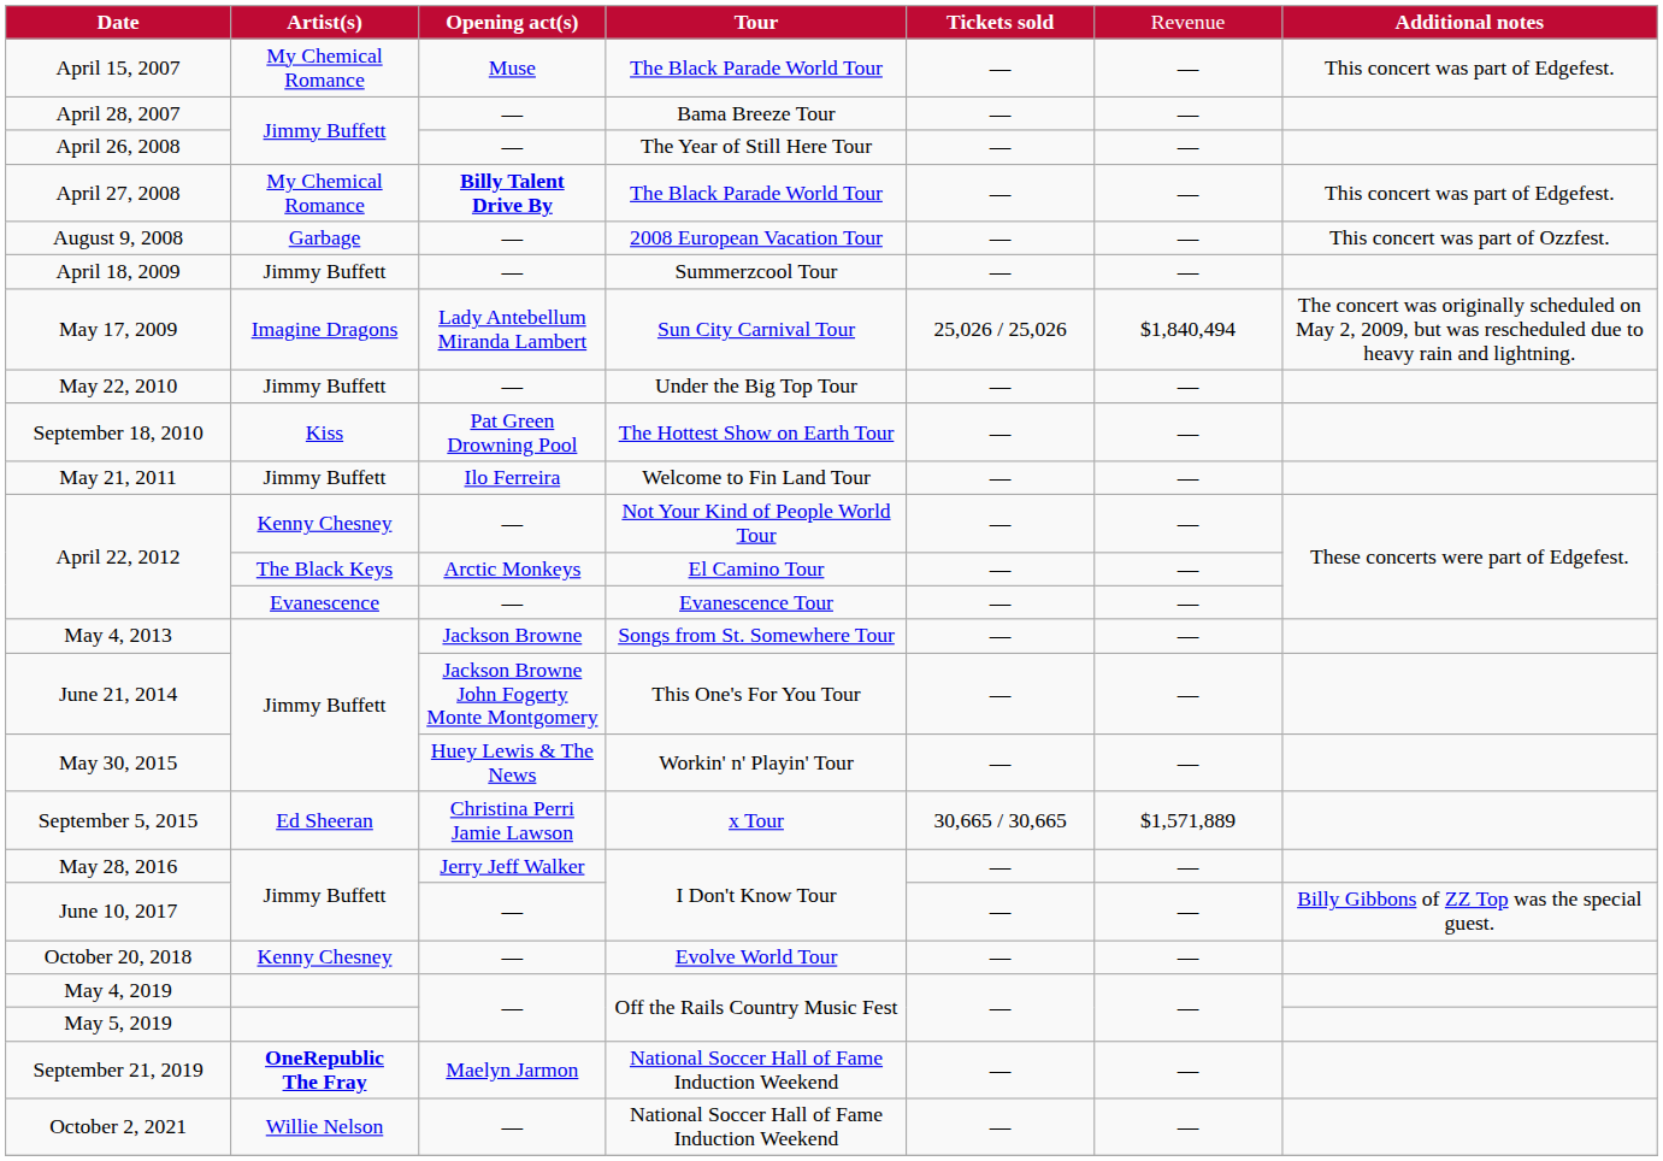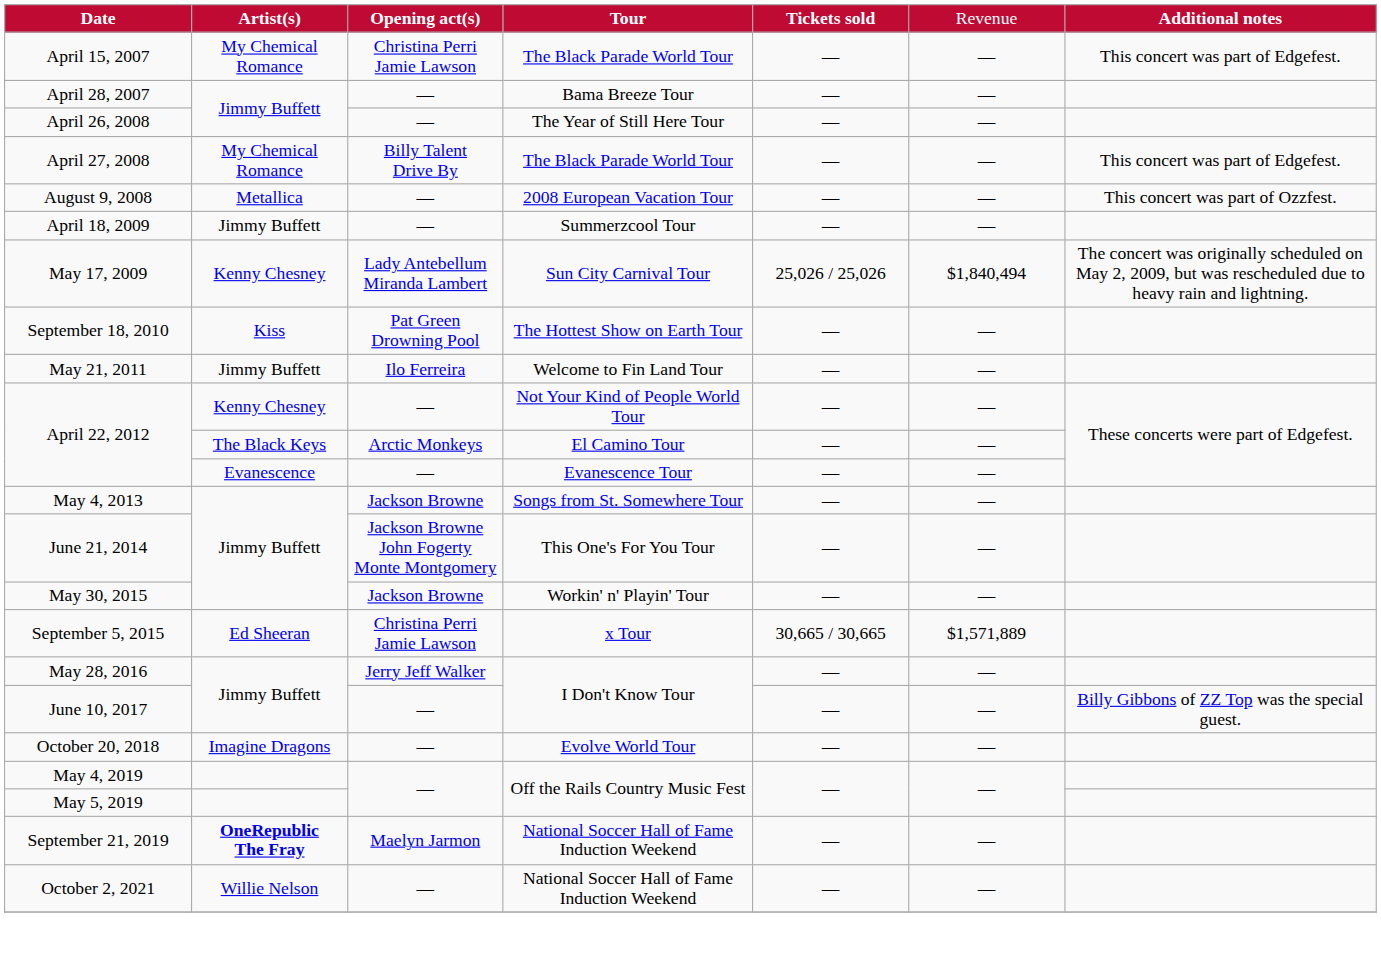April 15, 2007 | column 3: Muse -> Christina Perri Jamie Lawson
April 27, 2008 | column 3: bold -> normal
August 9, 2008 | column 2: Garbage -> Metallica
May 17, 2009 | column 2: Imagine Dragons -> Kenny Chesney
- row: May 22, 2010 | Jimmy Buffett | — | Under the Big Top Tour | — | —
May 30, 2015 | column 3: Huey Lewis & The News -> Jackson Browne
October 20, 2018 | column 2: Kenny Chesney -> Imagine Dragons
